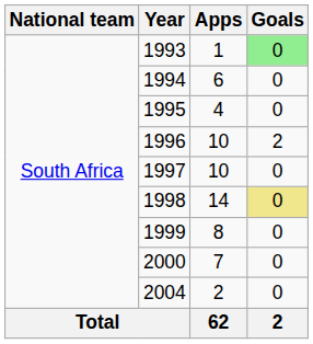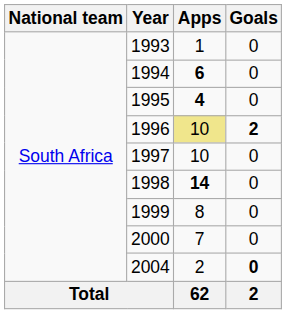1993 | Goals: lightgreen background -> no background
1994 | Apps: normal -> bold
1995 | Apps: normal -> bold
1996 | Apps: no background -> khaki background
1996 | Goals: normal -> bold
1998 | Apps: normal -> bold
1998 | Goals: khaki background -> no background
2004 | Goals: normal -> bold
